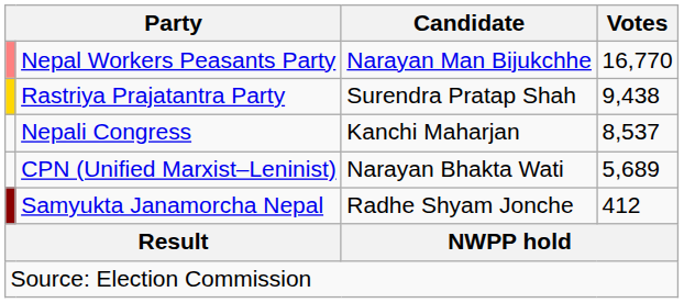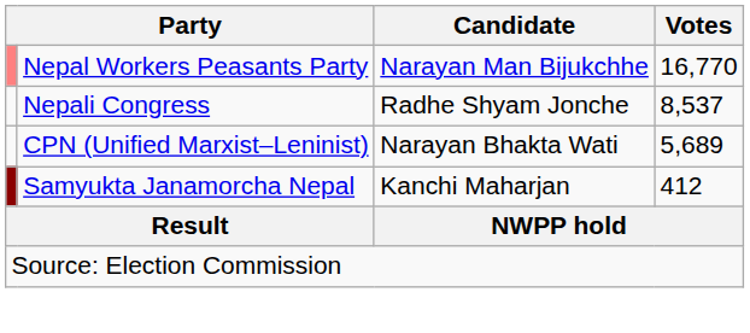- row: Rastriya Prajatantra Party | Surendra Pratap Shah | 9,438
Nepali Congress | Candidate: Kanchi Maharjan -> Radhe Shyam Jonche
Samyukta Janamorcha Nepal | Candidate: Radhe Shyam Jonche -> Kanchi Maharjan
